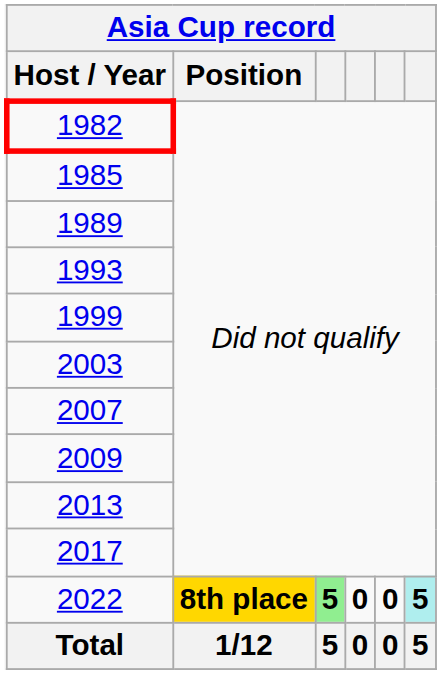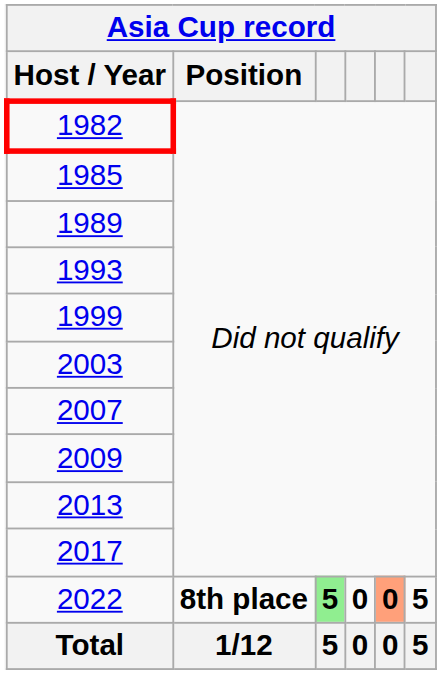2022 | Position: gold background -> no background
2022 | column 5: no background -> lightsalmon background
2022 | column 6: paleturquoise background -> no background
